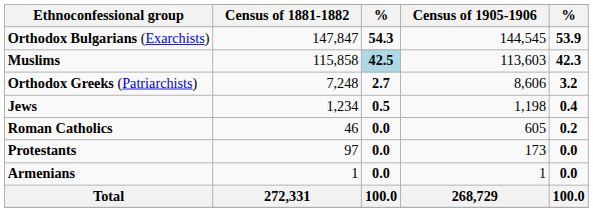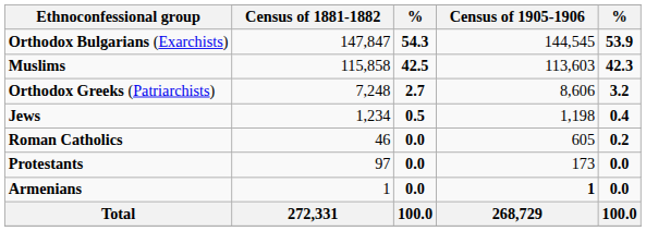Muslims | column 3: lightblue background -> no background
Armenians | Census of 1905-1906: normal -> bold
